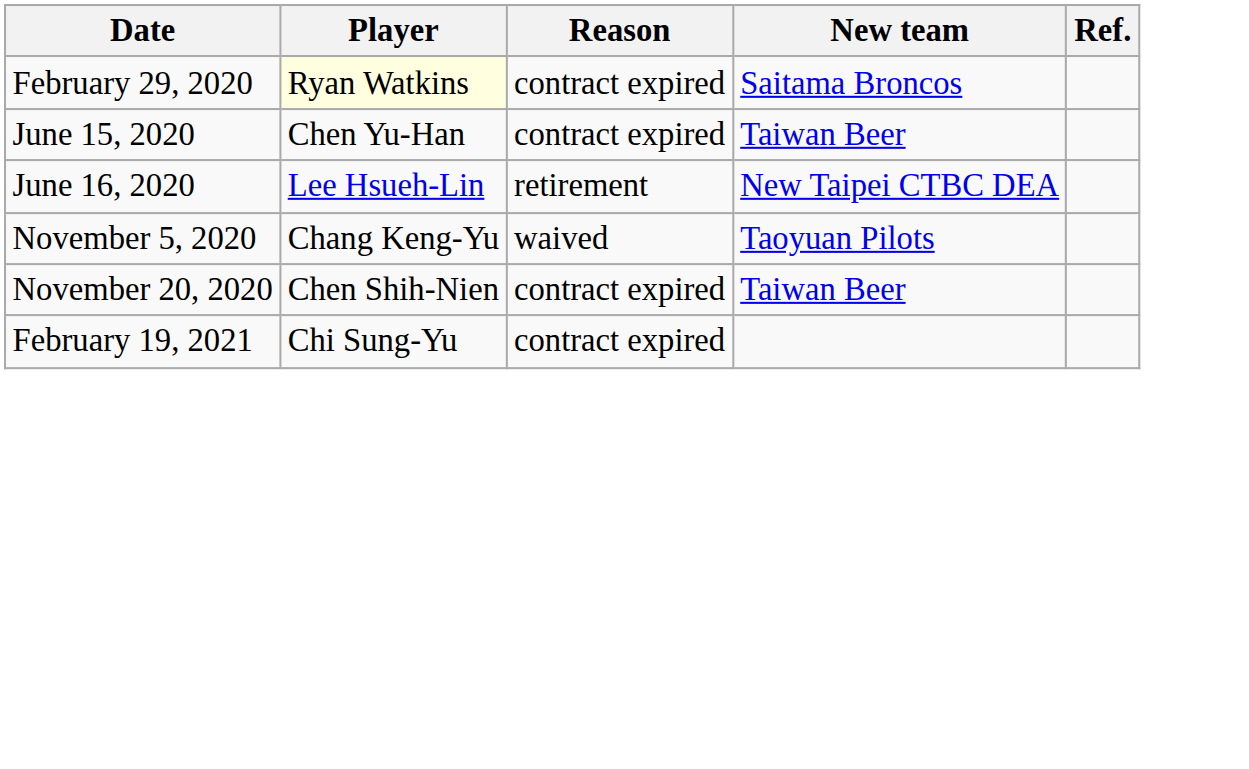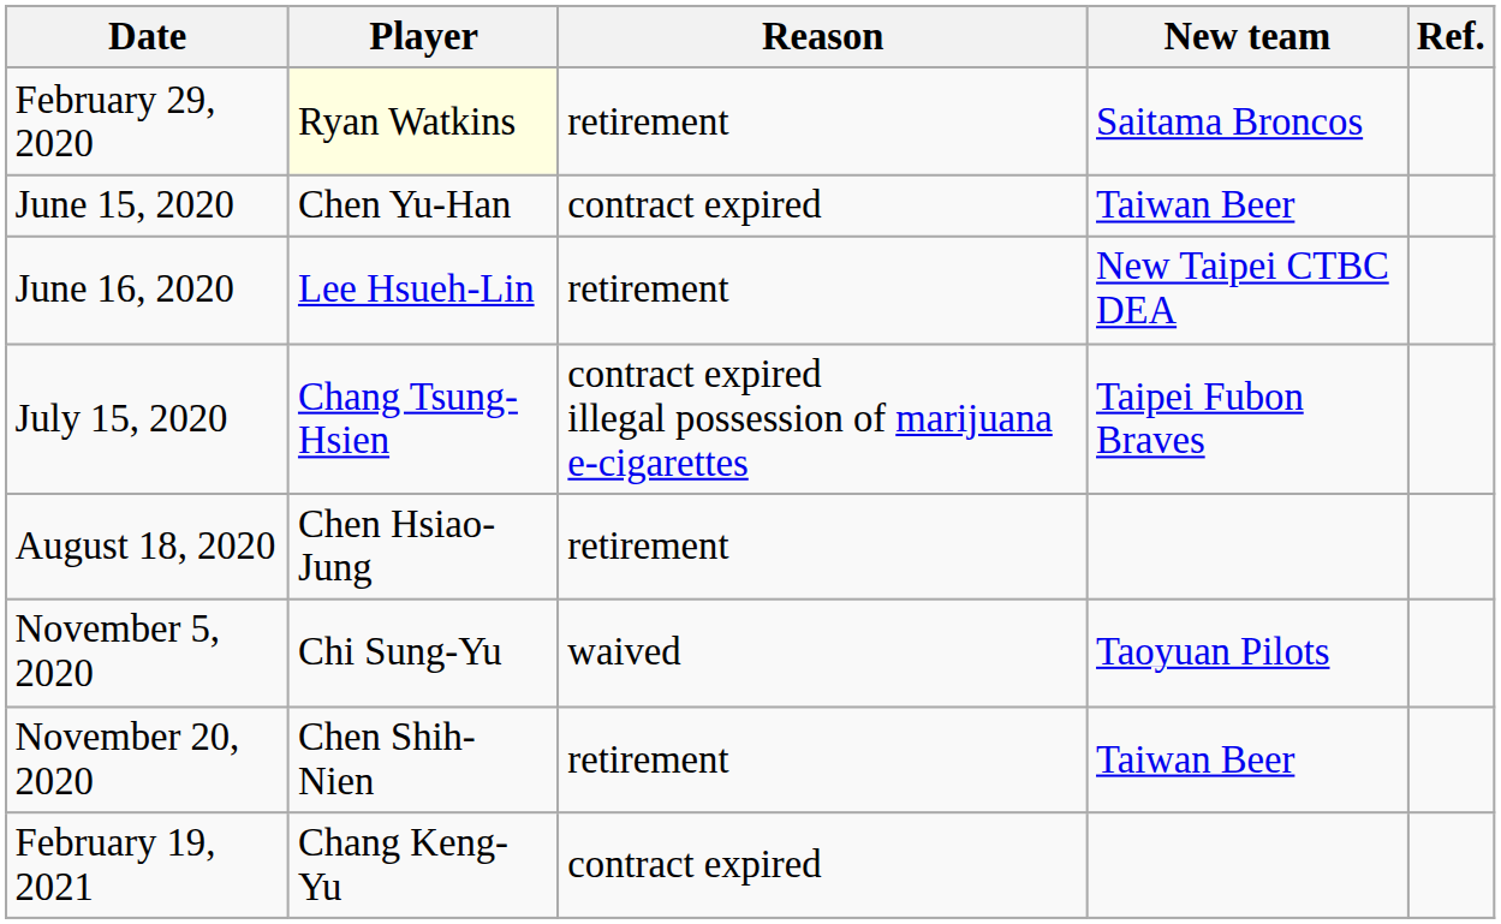February 29, 2020 | Reason: contract expired -> retirement
+ row: July 15, 2020 | Chang Tsung-Hsien | contract expired illegal possession of marijuana e-cigarettes | Taipei Fubon Braves
+ row: August 18, 2020 | Chen Hsiao-Jung | retirement
November 5, 2020 | Player: Chang Keng-Yu -> Chi Sung-Yu
November 20, 2020 | Reason: contract expired -> retirement
February 19, 2021 | Player: Chi Sung-Yu -> Chang Keng-Yu
